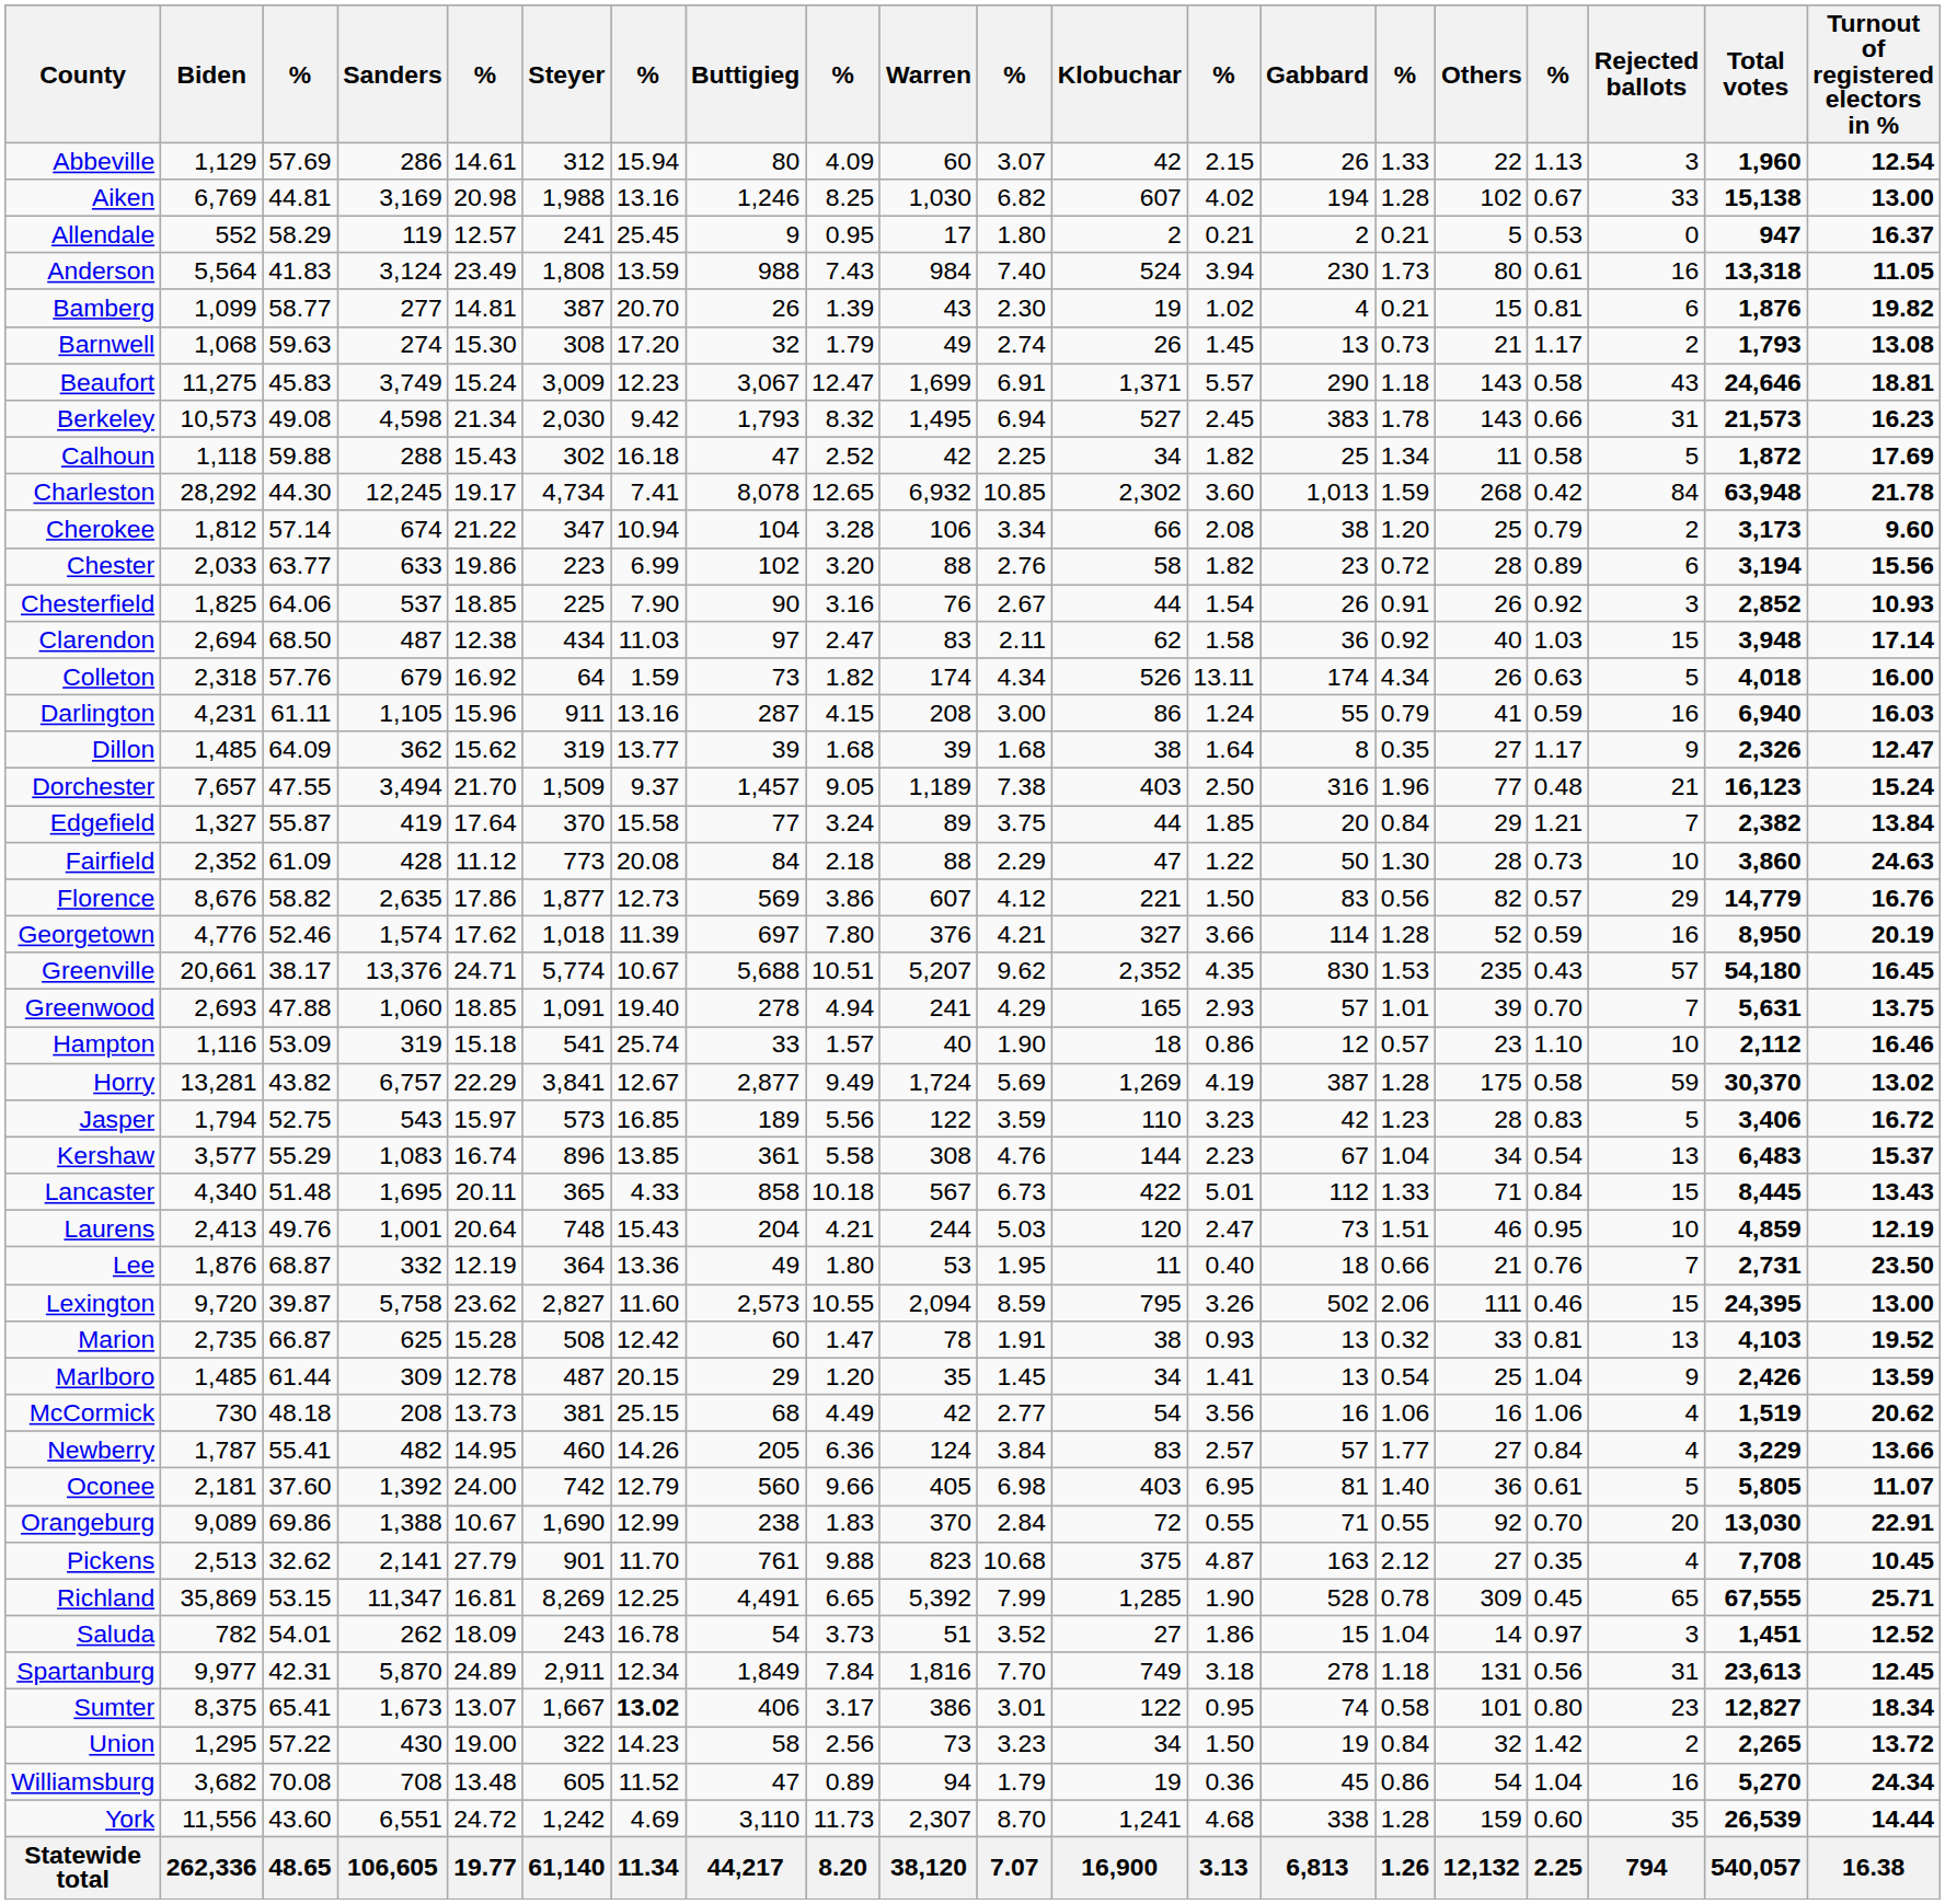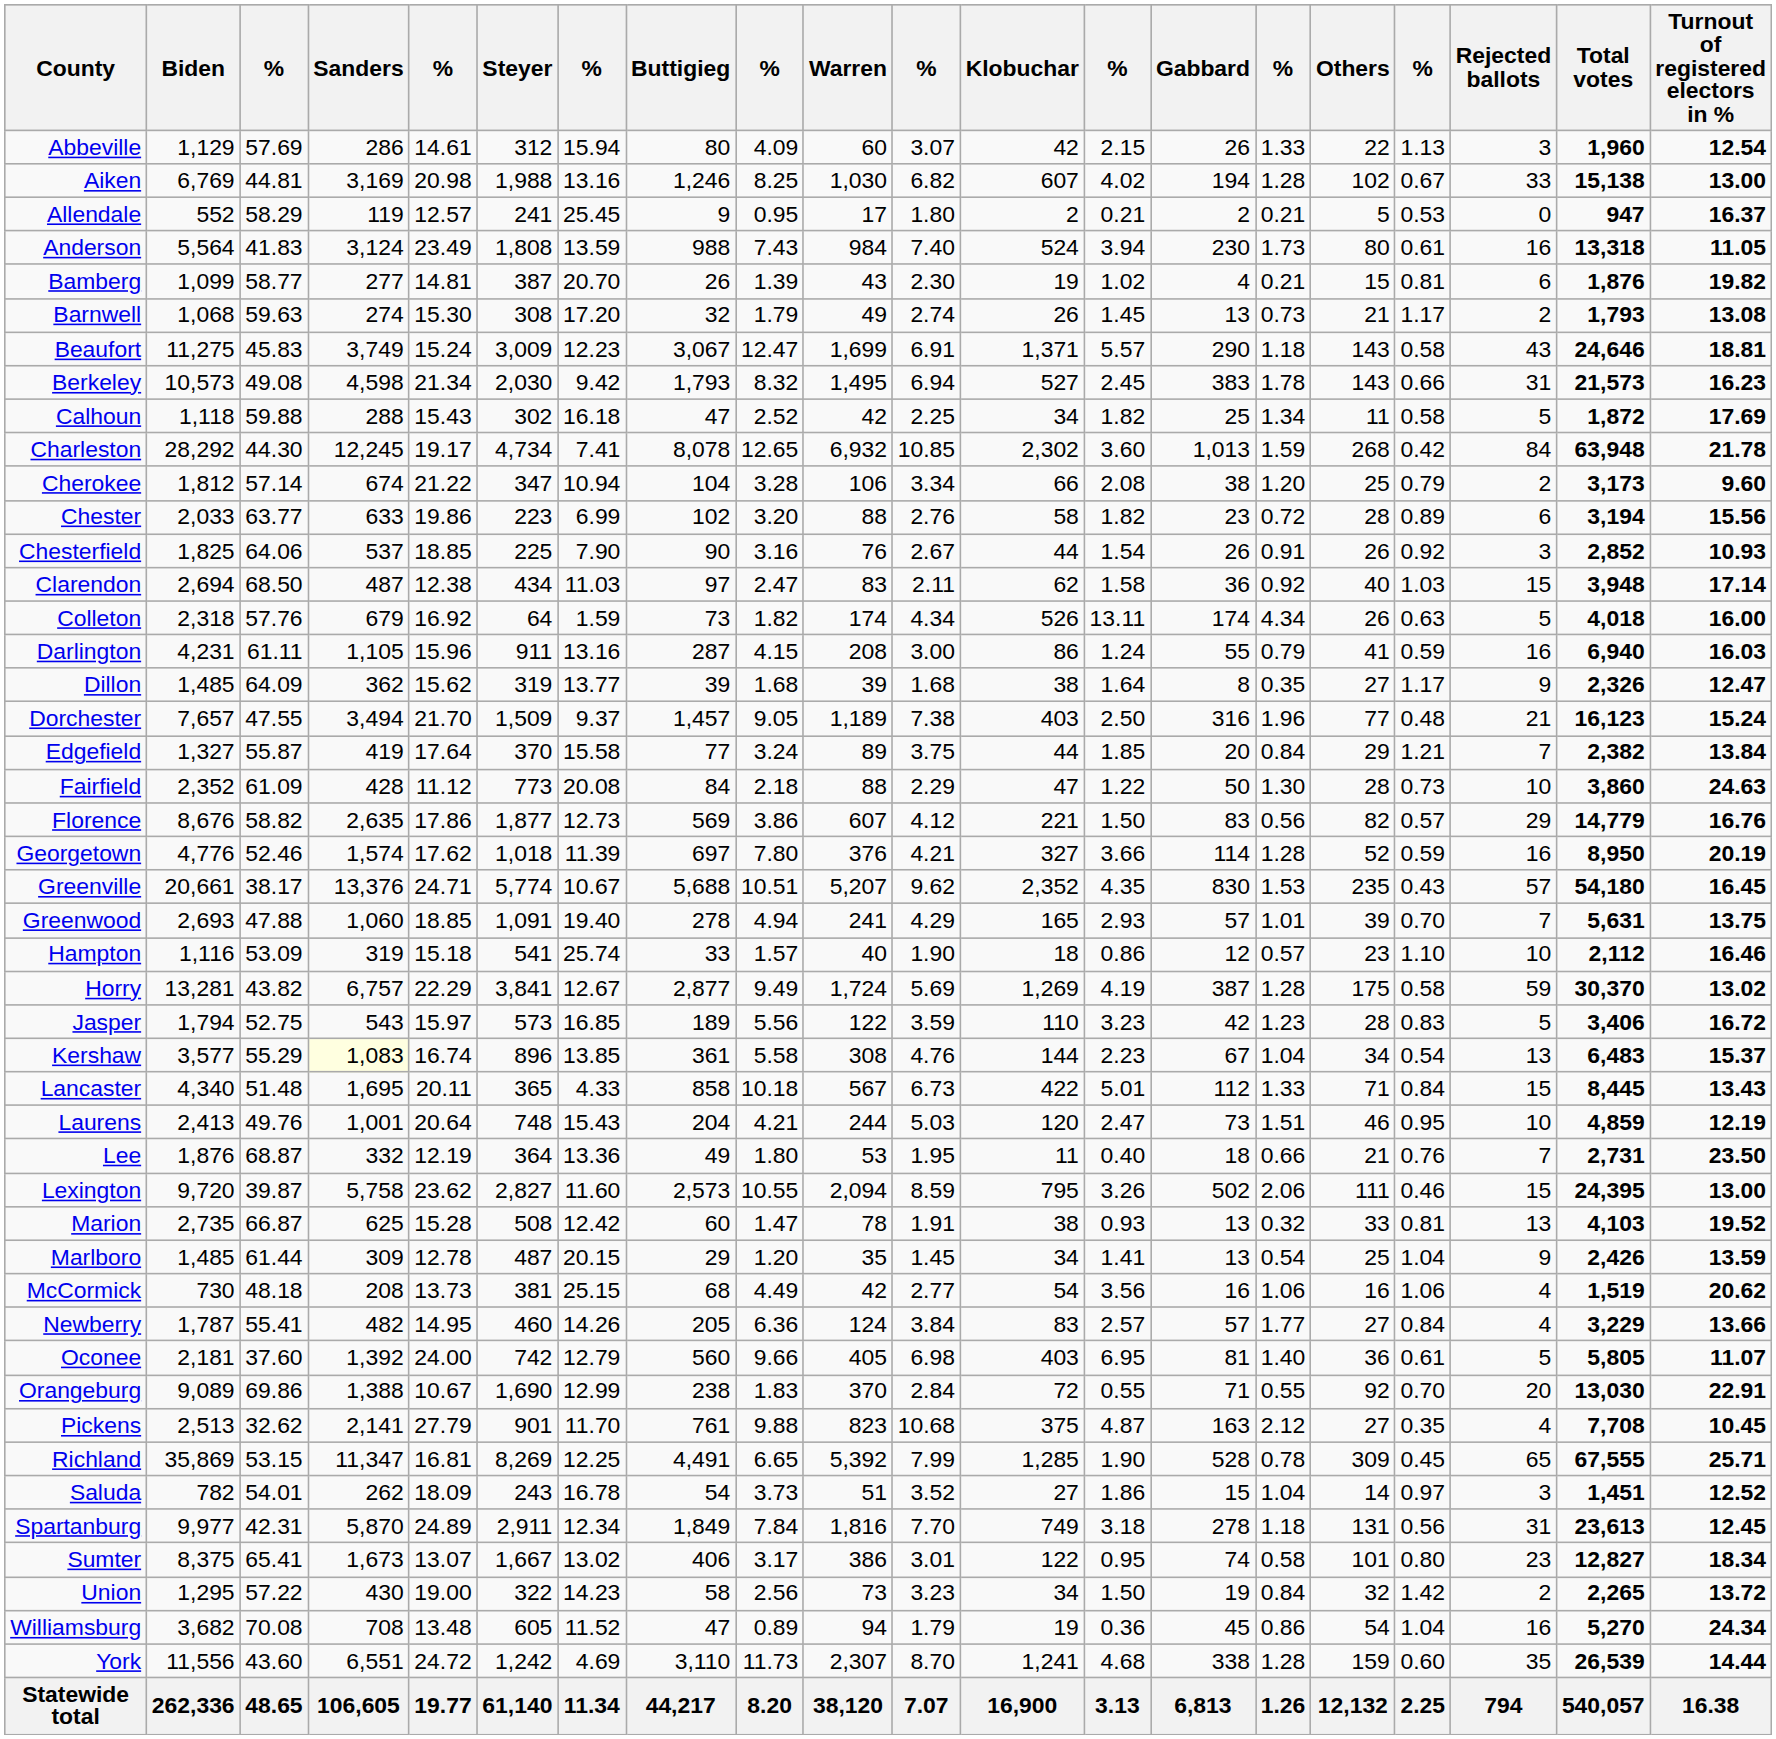Kershaw | Sanders: no background -> lightyellow background
Sumter | column 7: bold -> normal
